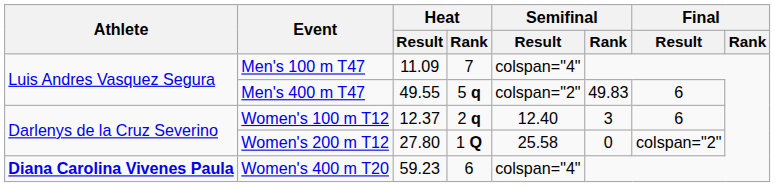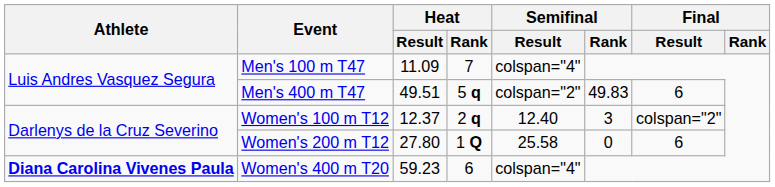Men's 400 m T47 | Heat / Result: 49.55 -> 49.51
Women's 100 m T12 | Final / Result: 6 -> colspan="2"
Women's 200 m T12 | Final / Result: colspan="2" -> 6
